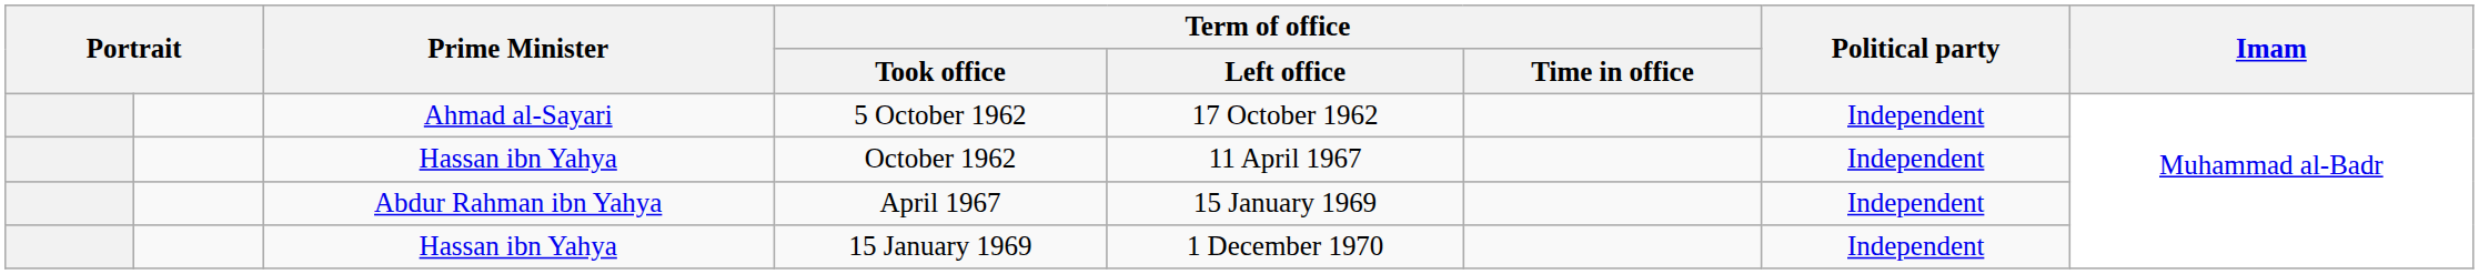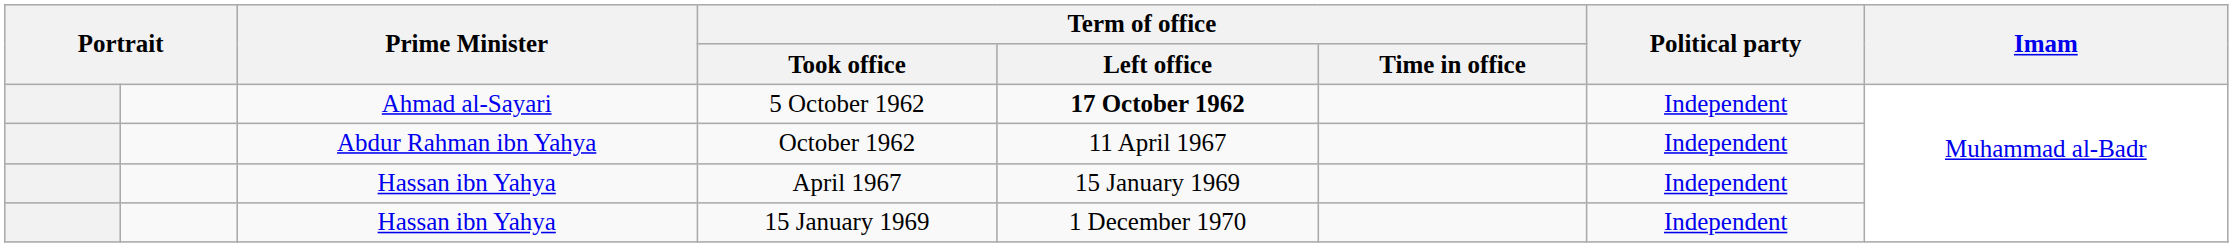5 October 1962 | Term of office / Left office: normal -> bold
October 1962 | Prime Minister: Hassan ibn Yahya -> Abdur Rahman ibn Yahya
April 1967 | Prime Minister: Abdur Rahman ibn Yahya -> Hassan ibn Yahya
